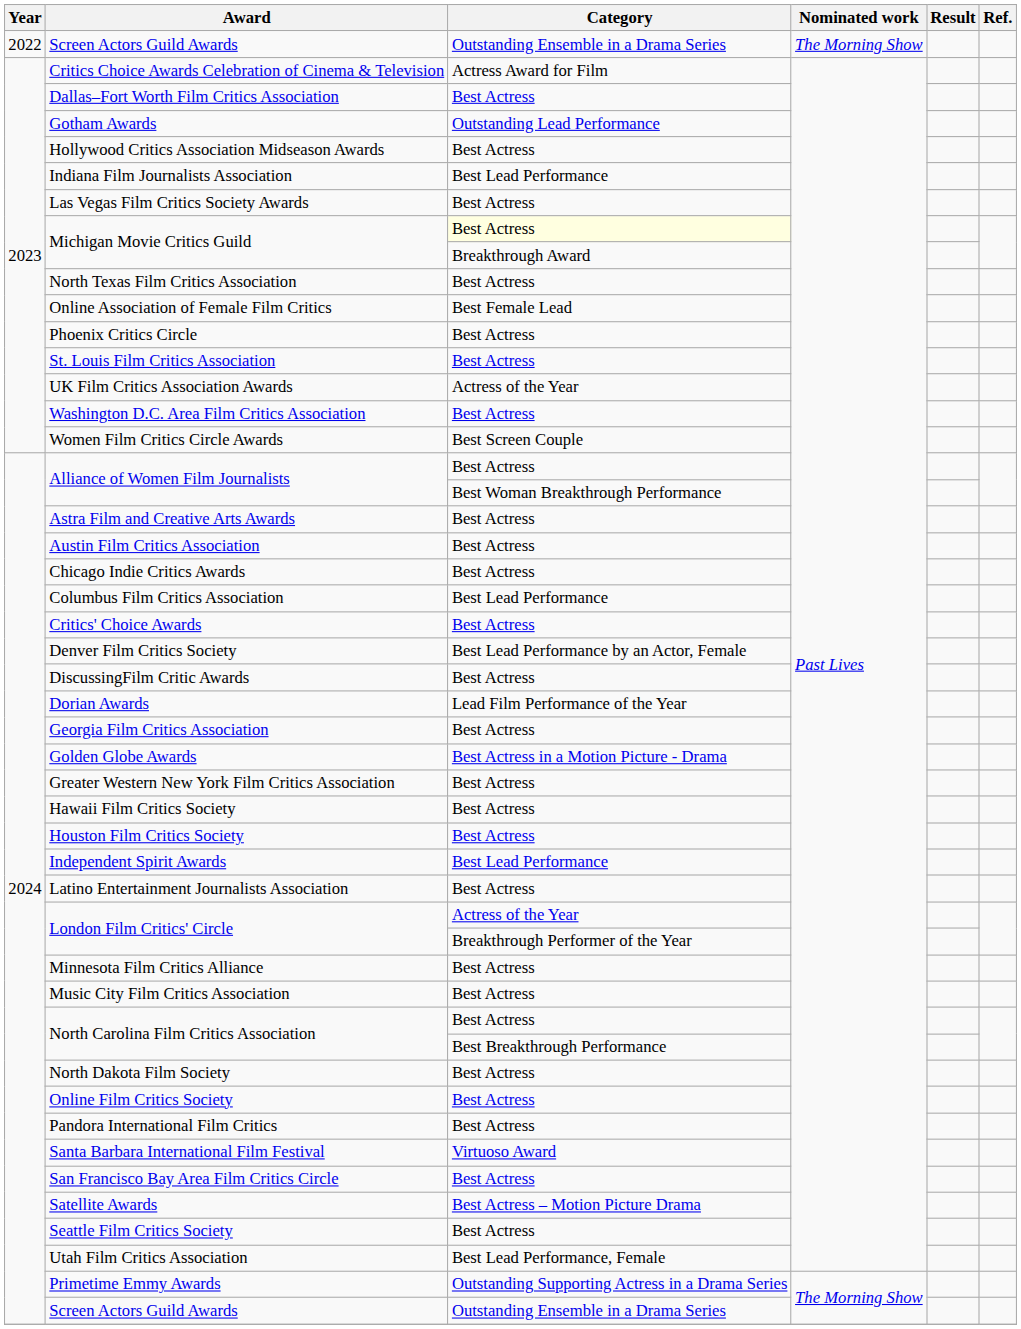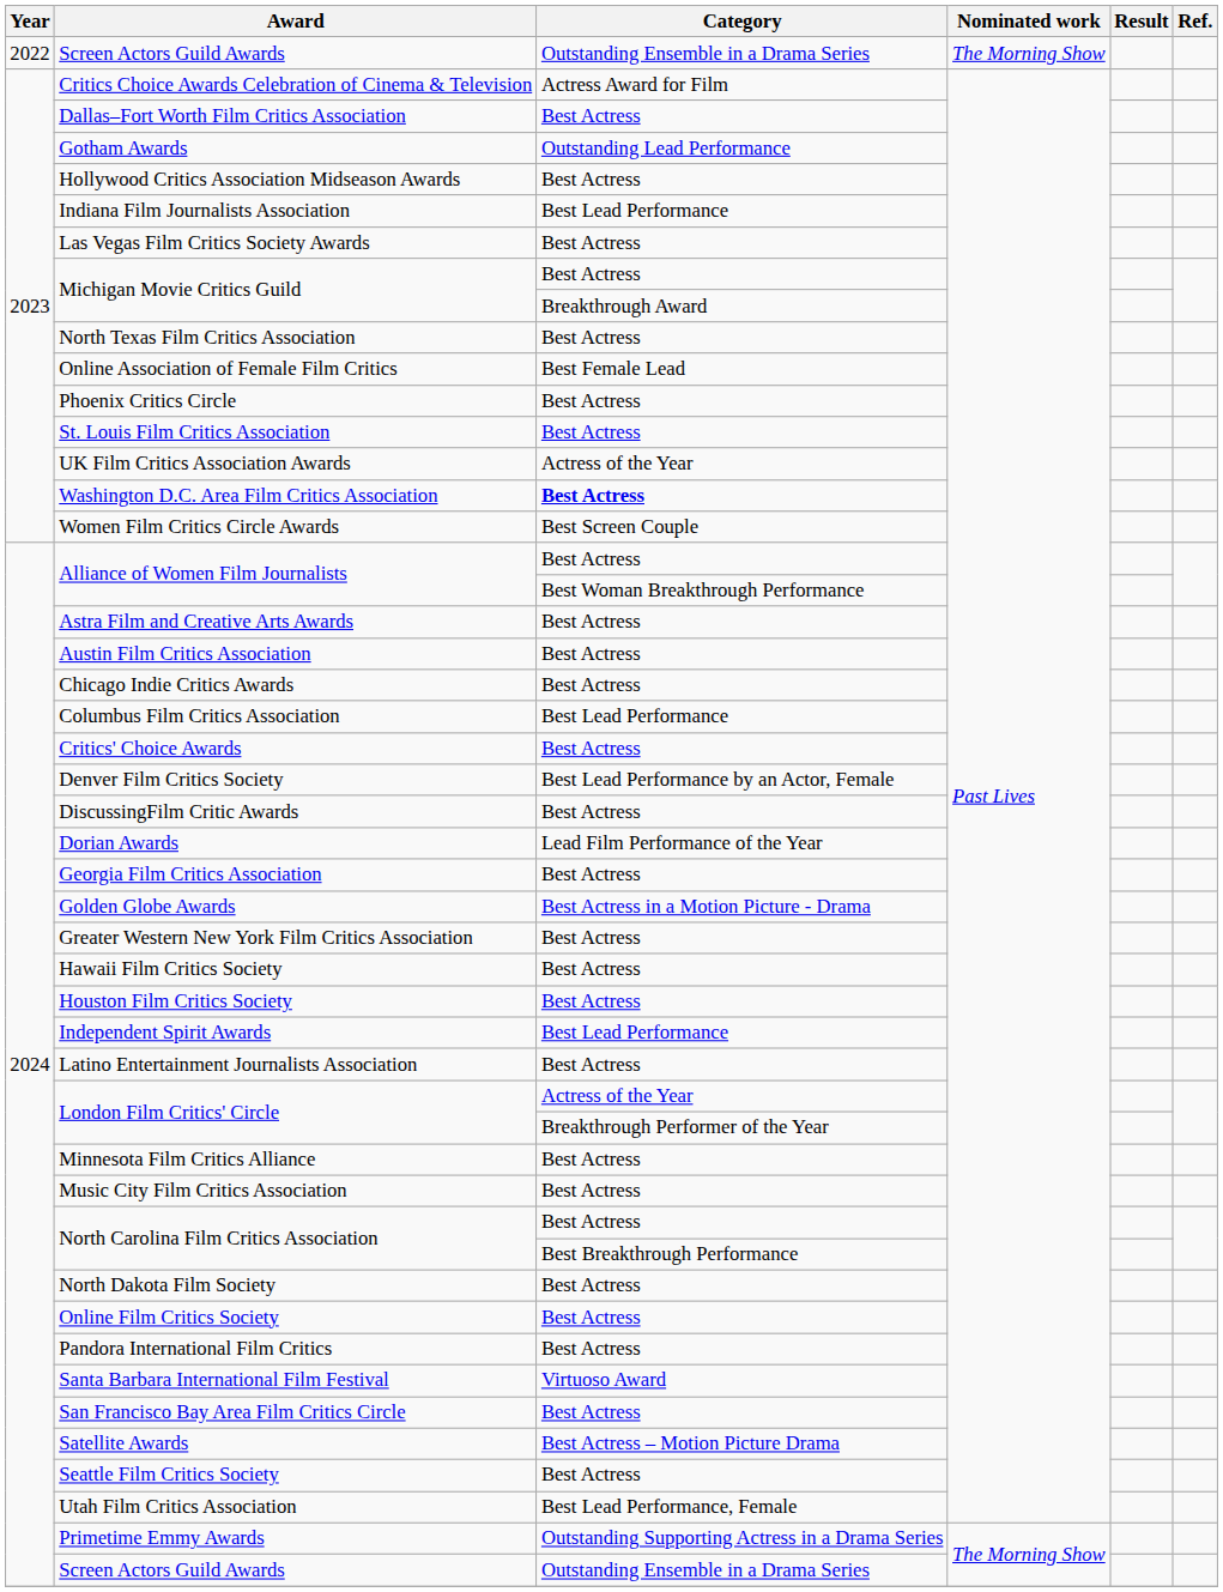Michigan Movie Critics Guild / Best Actress | Category: lightyellow background -> no background
Washington D.C. Area Film Critics Association | Category: normal -> bold
